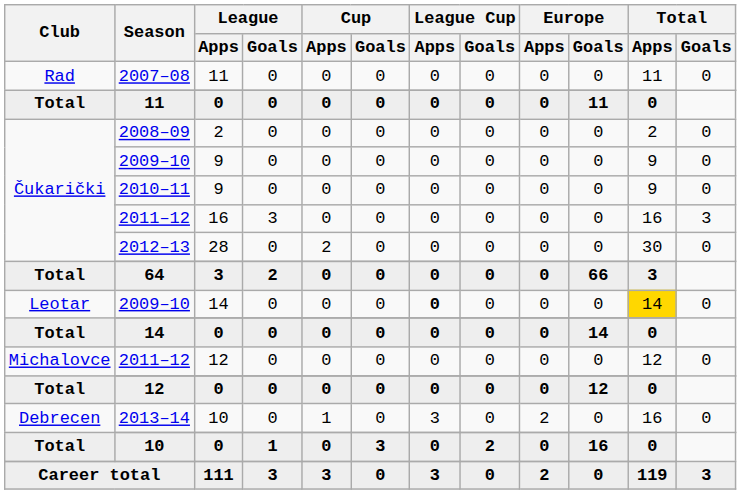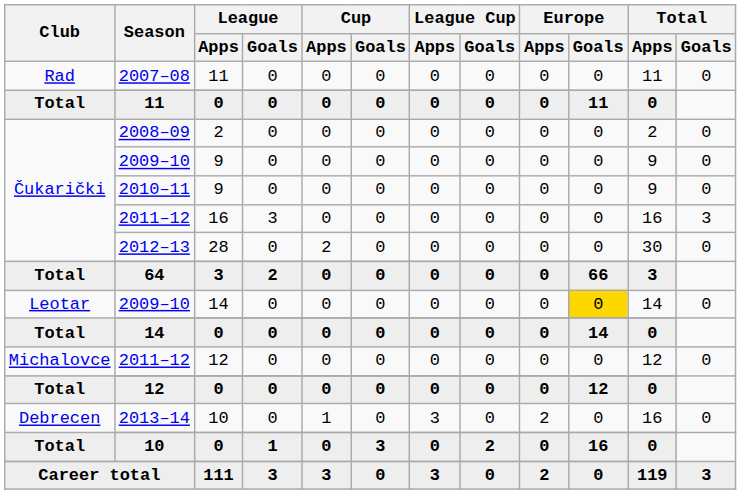2009–10 / 14 | League Cup / Apps: bold -> normal
2009–10 / 14 | Europe / Goals: no background -> gold background
2009–10 / 14 | Total / Apps: gold background -> no background
